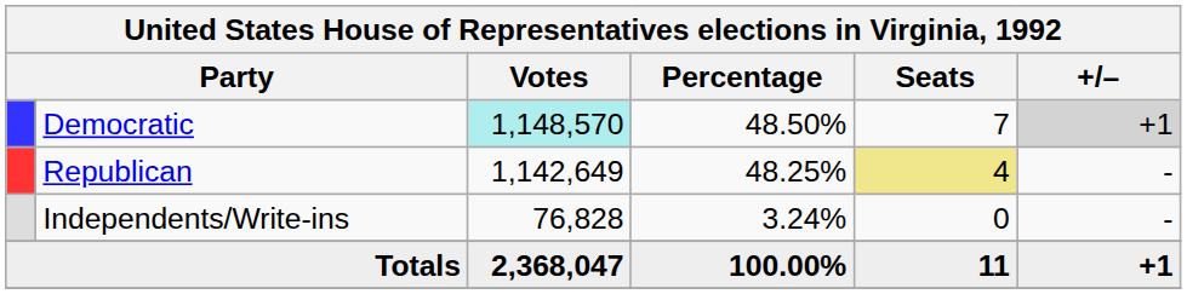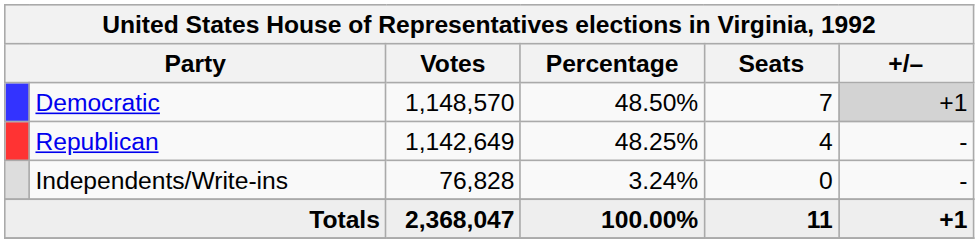Democratic | Votes: paleturquoise background -> no background
Republican | Seats: khaki background -> no background
